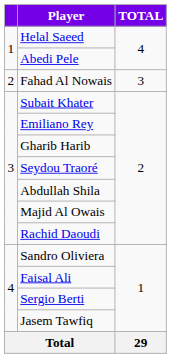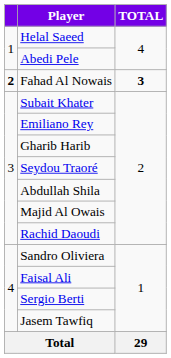Fahad Al Nowais | column 1: normal -> bold
Fahad Al Nowais | TOTAL: normal -> bold
